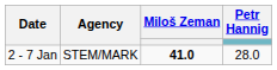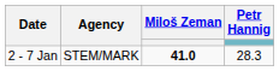2 - 7 Jan | Petr Hannig: 28.0 -> 28.3
